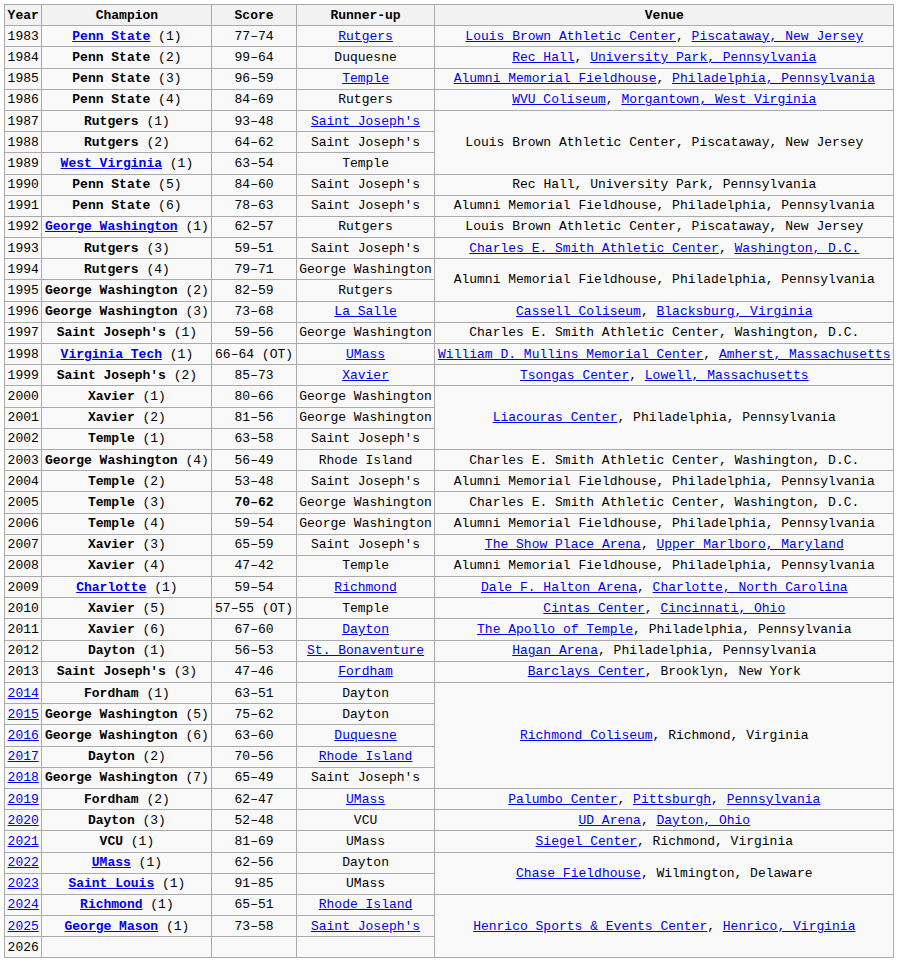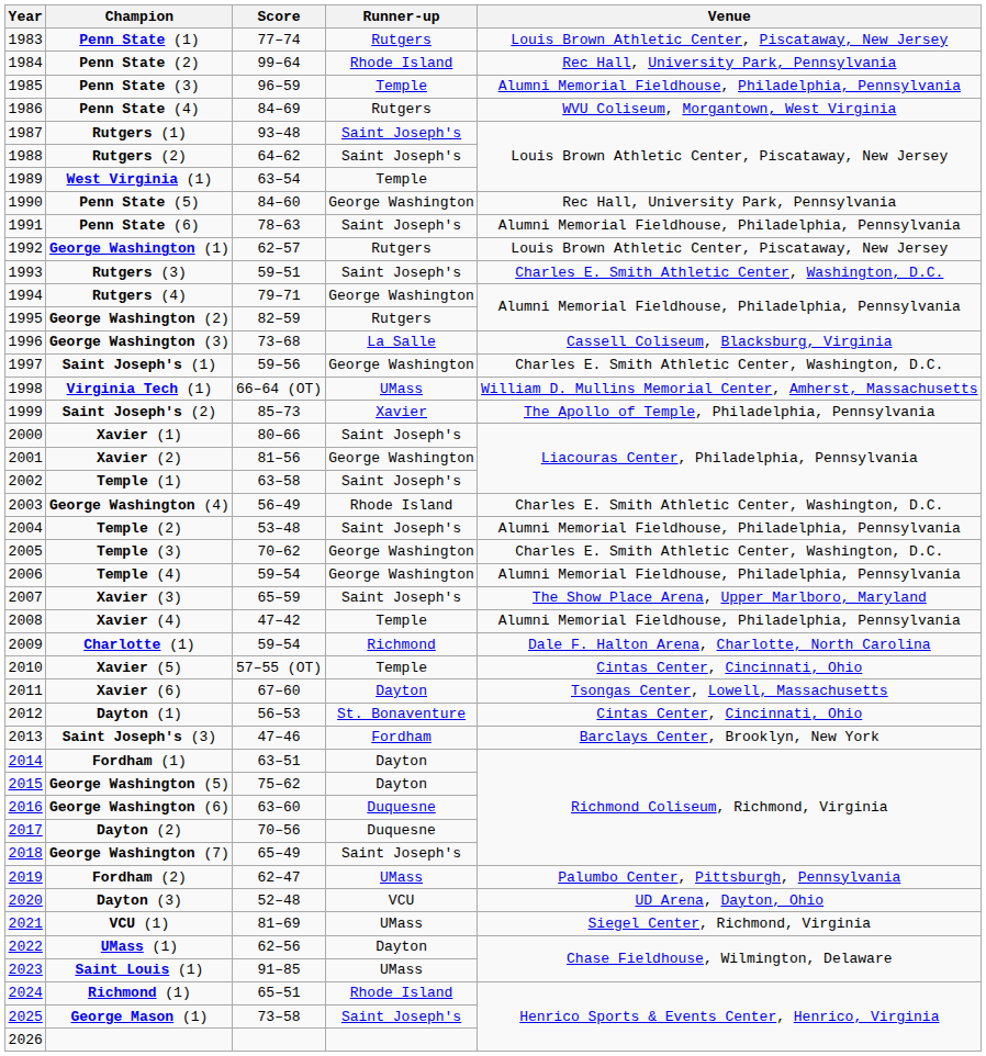Penn State (2) | Runner-up: Duquesne -> Rhode Island
Penn State (5) | Runner-up: Saint Joseph's -> George Washington
Saint Joseph's (2) | Venue: Tsongas Center, Lowell, Massachusetts -> The Apollo of Temple, Philadelphia, Pennsylvania
Xavier (1) | Runner-up: George Washington -> Saint Joseph's
Temple (3) | Score: bold -> normal
Xavier (6) | Venue: The Apollo of Temple, Philadelphia, Pennsylvania -> Tsongas Center, Lowell, Massachusetts
Dayton (1) | Venue: Hagan Arena, Philadelphia, Pennsylvania -> Cintas Center, Cincinnati, Ohio
Dayton (2) | Runner-up: Rhode Island -> Duquesne
